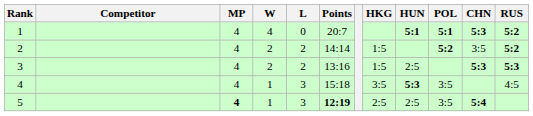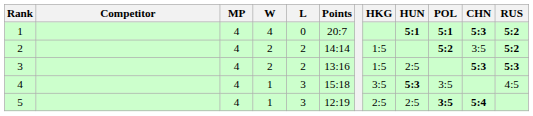5 | MP: bold -> normal
5 | Points: bold -> normal
5 | POL: normal -> bold
